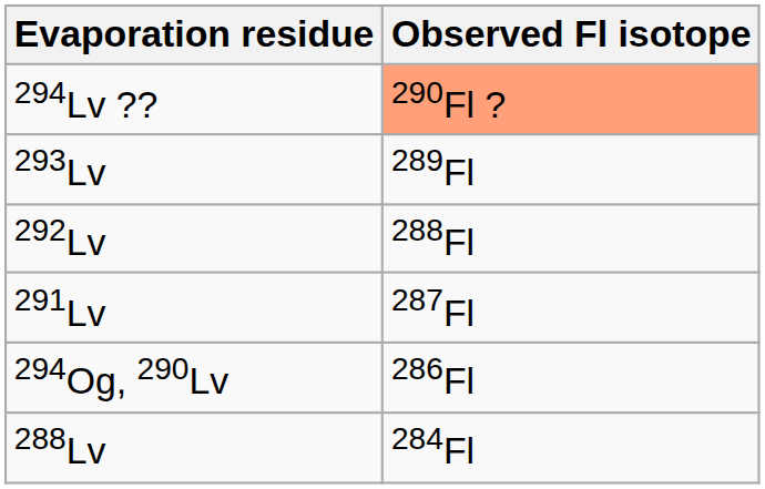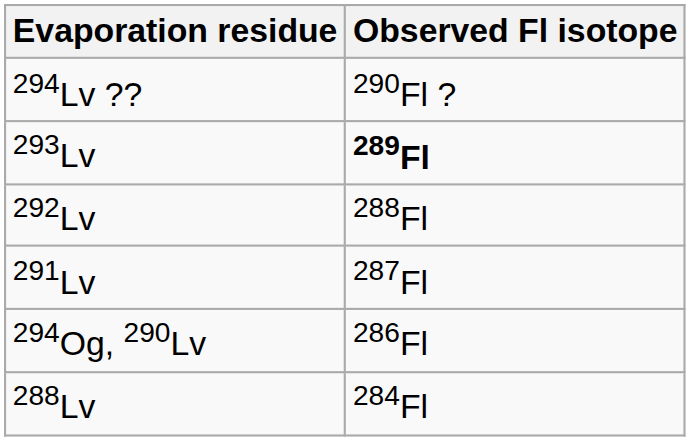294Lv ?? | Observed Fl isotope: lightsalmon background -> no background
293Lv | Observed Fl isotope: normal -> bold
